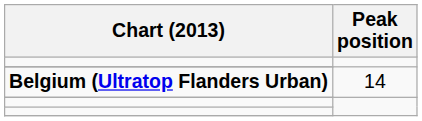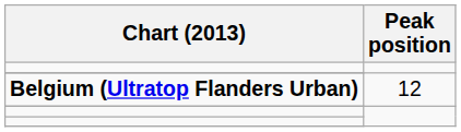row 3 | Peak position: 14 -> 12
